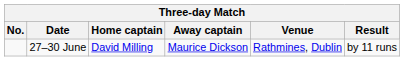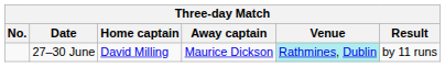27–30 June | Venue: no background -> paleturquoise background
